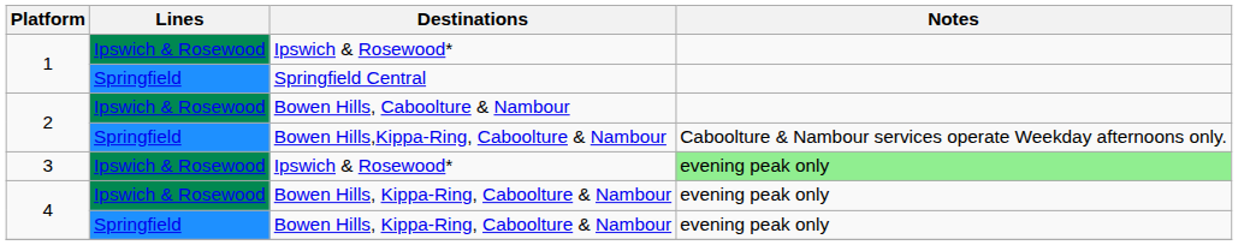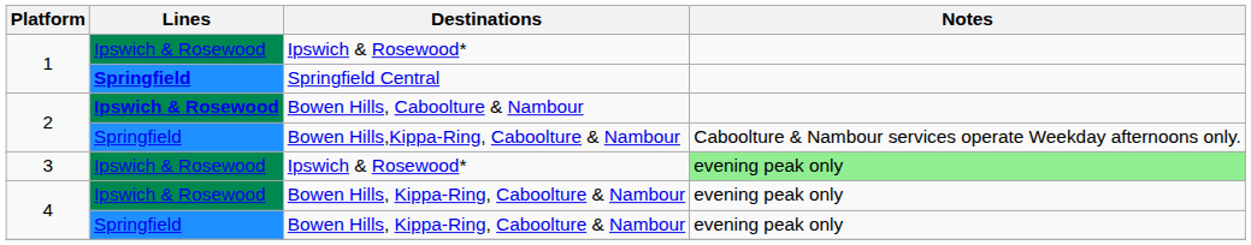Springfield Central | Lines: normal -> bold
Bowen Hills, Caboolture & Nambour | Lines: normal -> bold
